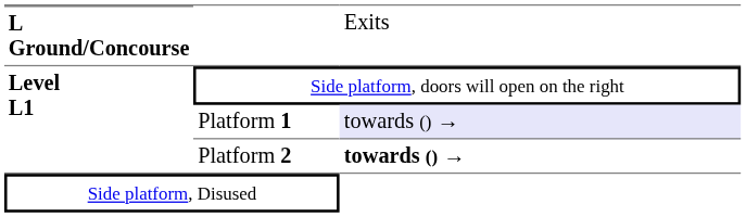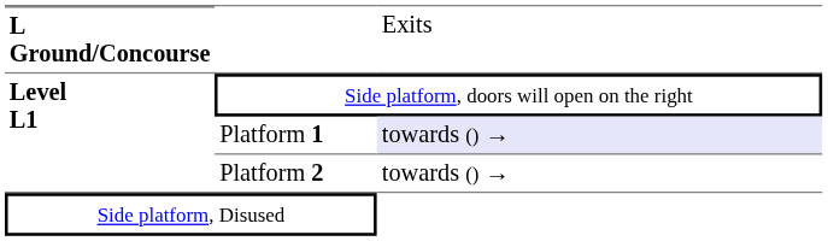Platform 2 | column 3: bold -> normal
